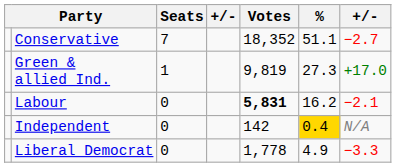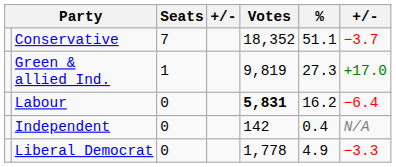Conservative | column 7: −2.7 -> −3.7
Labour | column 7: −2.1 -> −6.4
Independent | %: gold background -> no background
